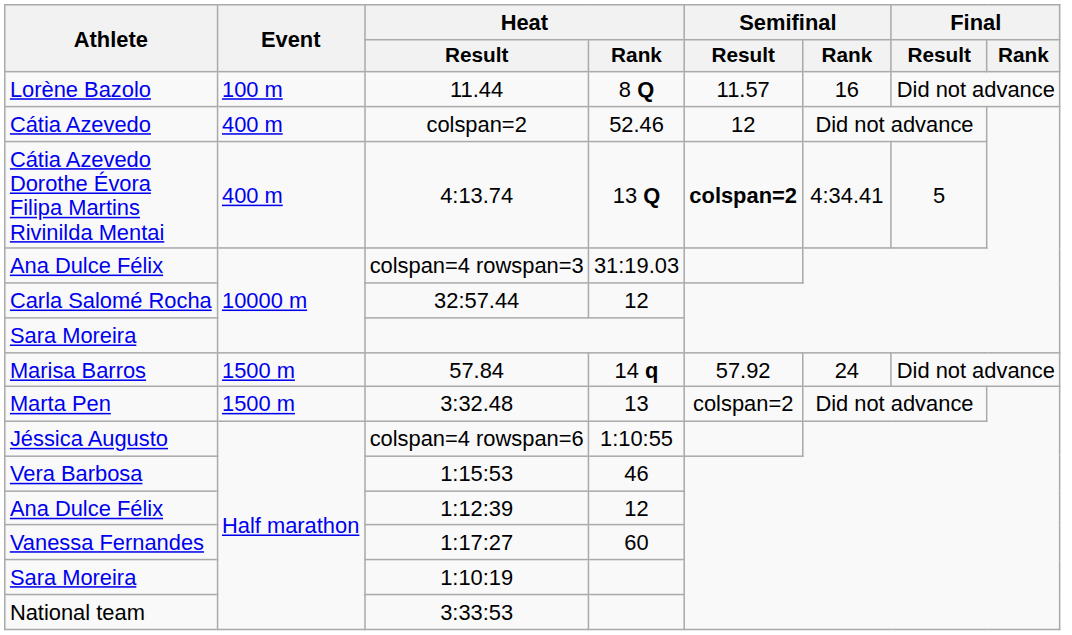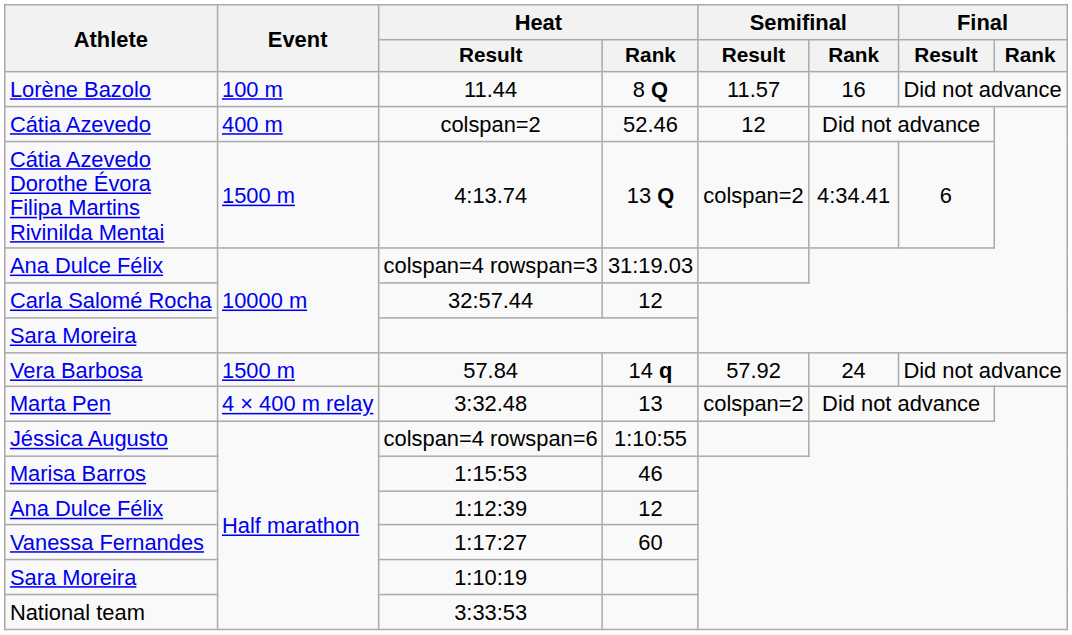4:13.74 | Event: 400 m -> 1500 m
4:13.74 | Semifinal / Result: bold -> normal
4:13.74 | Final / Result: 5 -> 6
57.84 | Athlete: Marisa Barros -> Vera Barbosa
3:32.48 | Event: 1500 m -> 4 × 400 m relay
1:15:53 | Athlete: Vera Barbosa -> Marisa Barros
